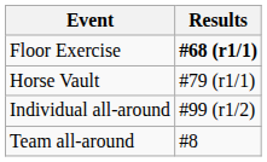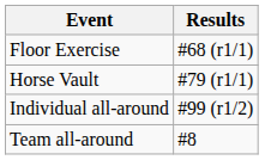Floor Exercise | Results: bold -> normal
